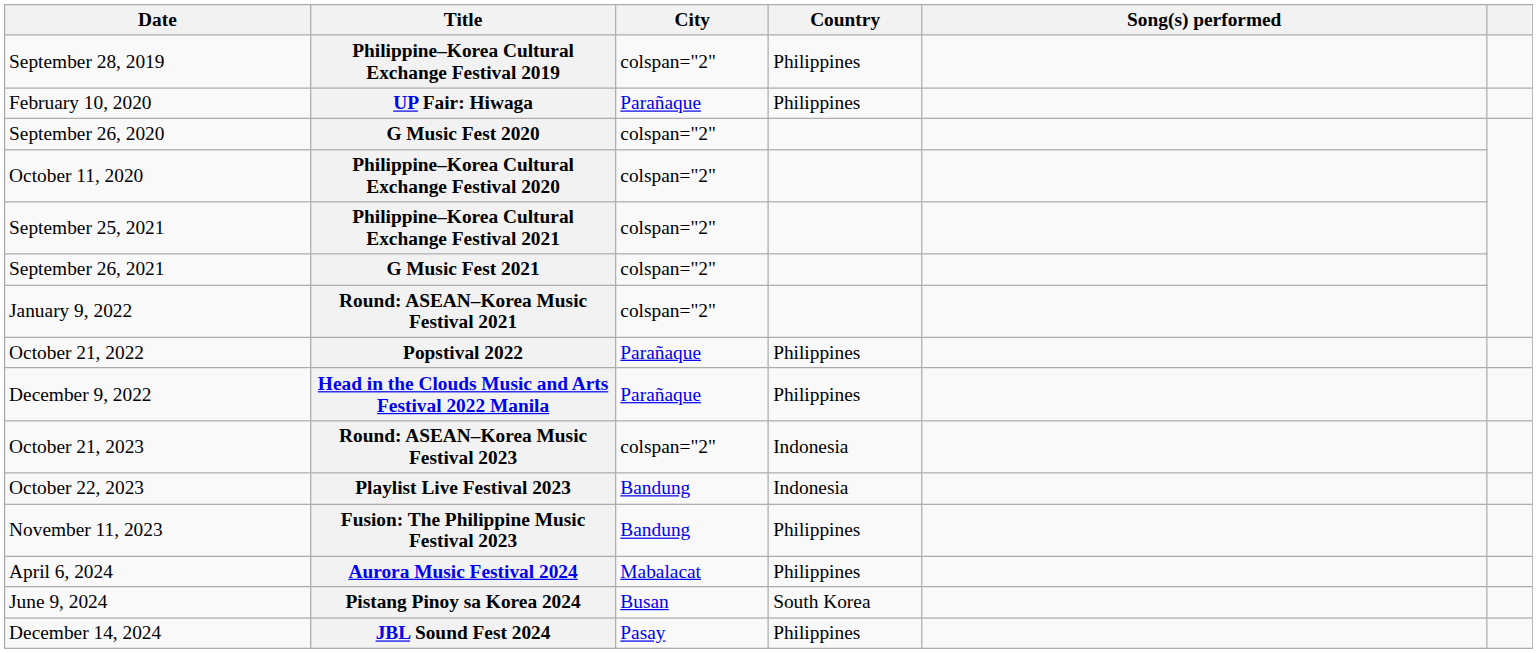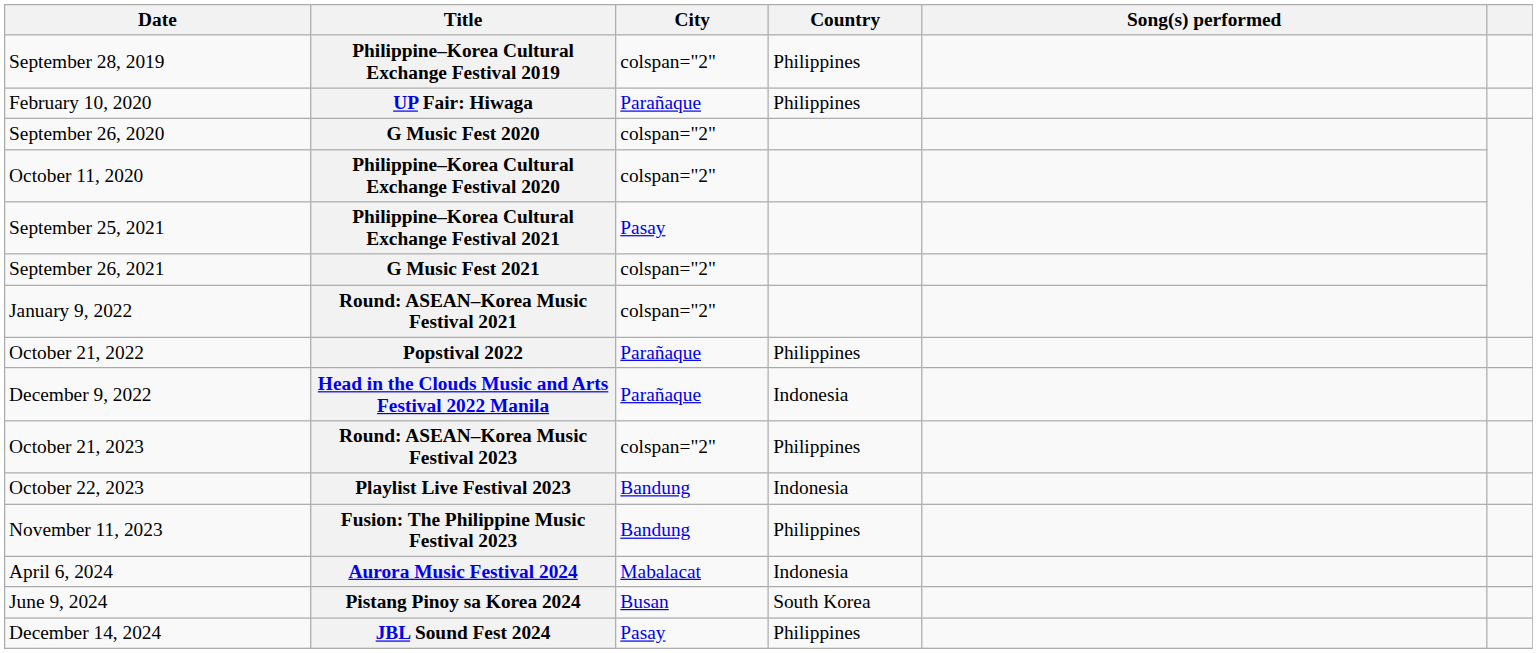Philippine–Korea Cultural Exchange Festival 2021 | City: colspan="2" -> Pasay
Head in the Clouds Music and Arts Festival 2022 Manila | Country: Philippines -> Indonesia
Round: ASEAN–Korea Music Festival 2023 | Country: Indonesia -> Philippines
Aurora Music Festival 2024 | Country: Philippines -> Indonesia
